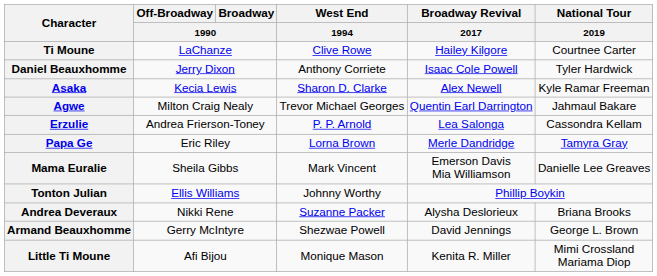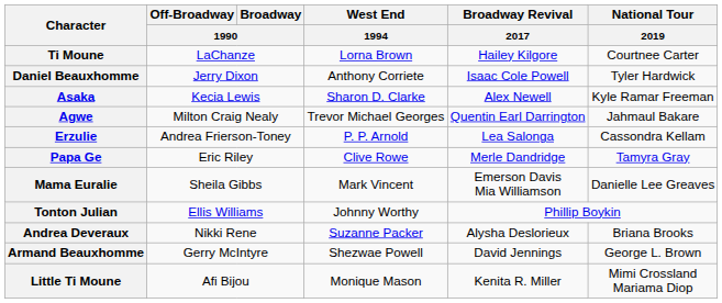Ti Moune | West End / 1994: Clive Rowe -> Lorna Brown
Papa Ge | West End / 1994: Lorna Brown -> Clive Rowe
